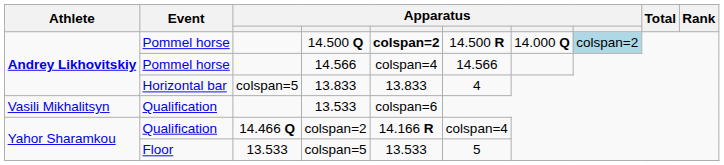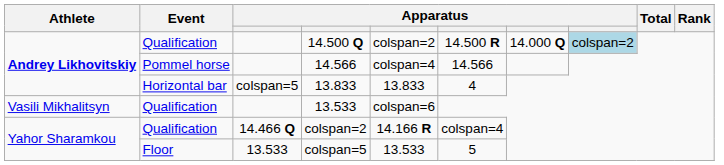14.500 Q | Event: Pommel horse -> Qualification
14.500 Q | column 5: bold -> normal
